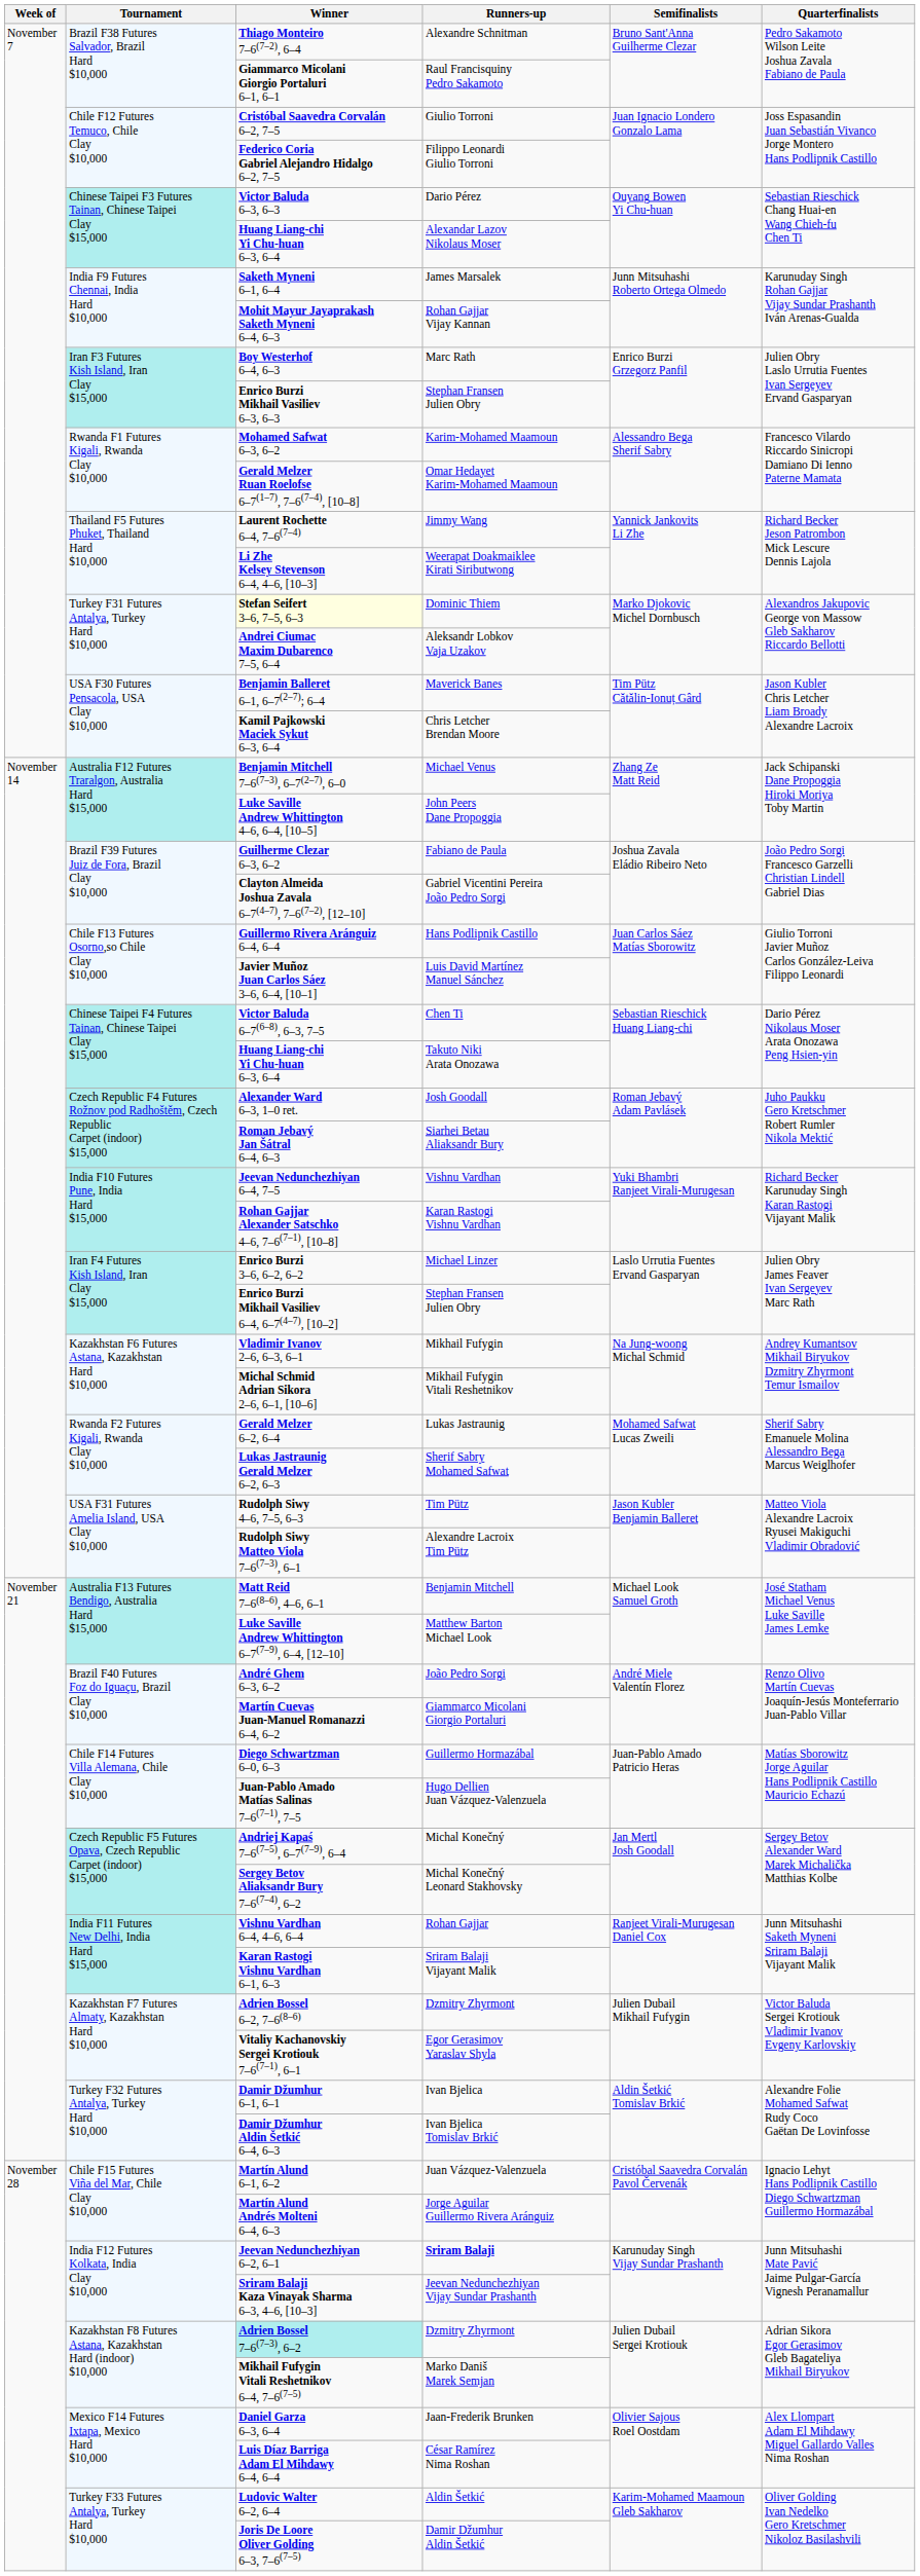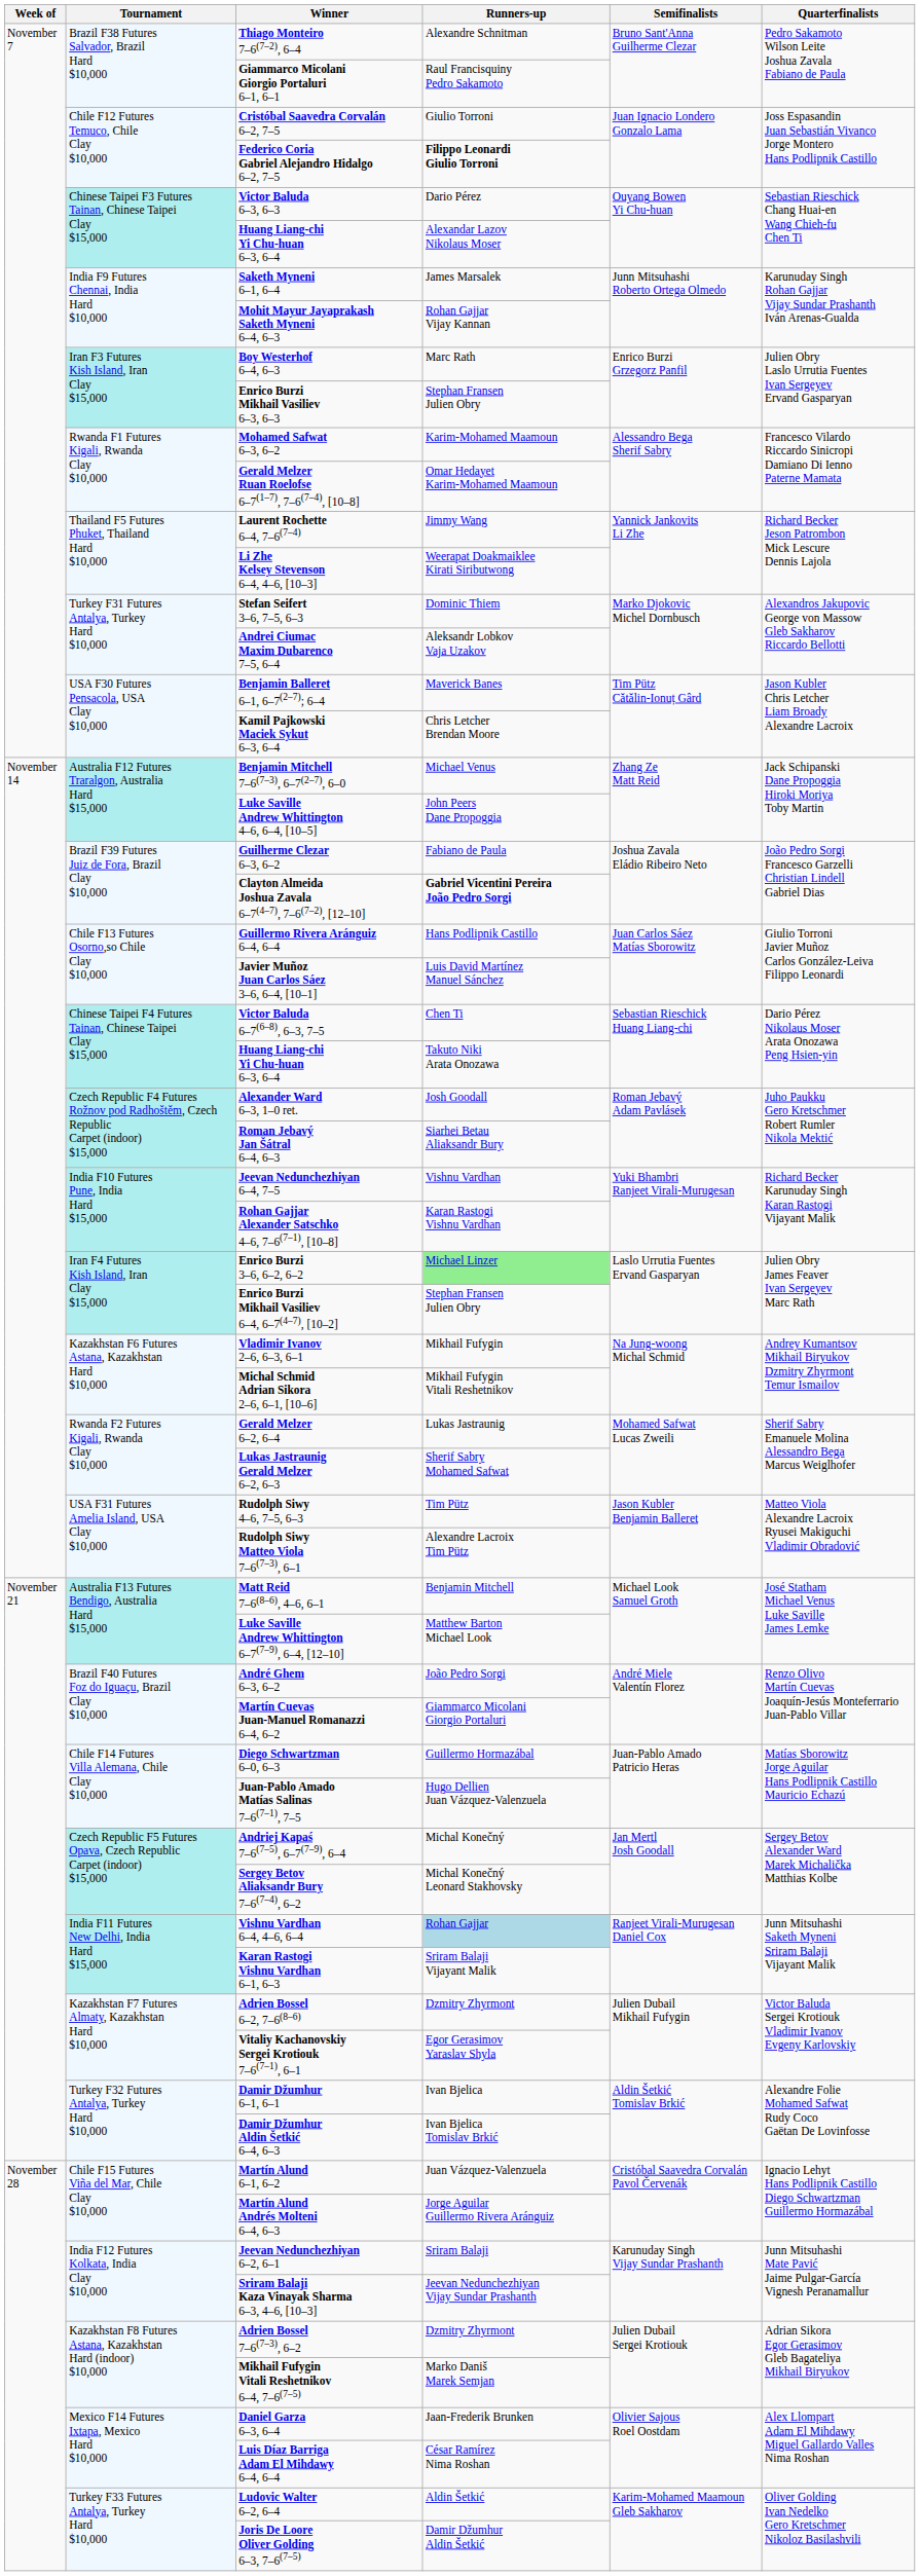Federico Coria Gabriel Alejandro Hidalgo 6–2, 7–5 | Runners-up: normal -> bold
Stefan Seifert 3–6, 7–5, 6–3 | Winner: lightyellow background -> no background
Clayton Almeida Joshua Zavala 6–7(4–7), 7–6(7–2), [12–10] | Runners-up: normal -> bold
Enrico Burzi 3–6, 6–2, 6–2 | Runners-up: no background -> lightgreen background
Vishnu Vardhan 6–4, 4–6, 6–4 | Runners-up: no background -> lightblue background
Jeevan Nedunchezhiyan 6–2, 6–1 | Runners-up: bold -> normal
Adrien Bossel 7–6(7–3), 6–2 | Winner: paleturquoise background -> no background
